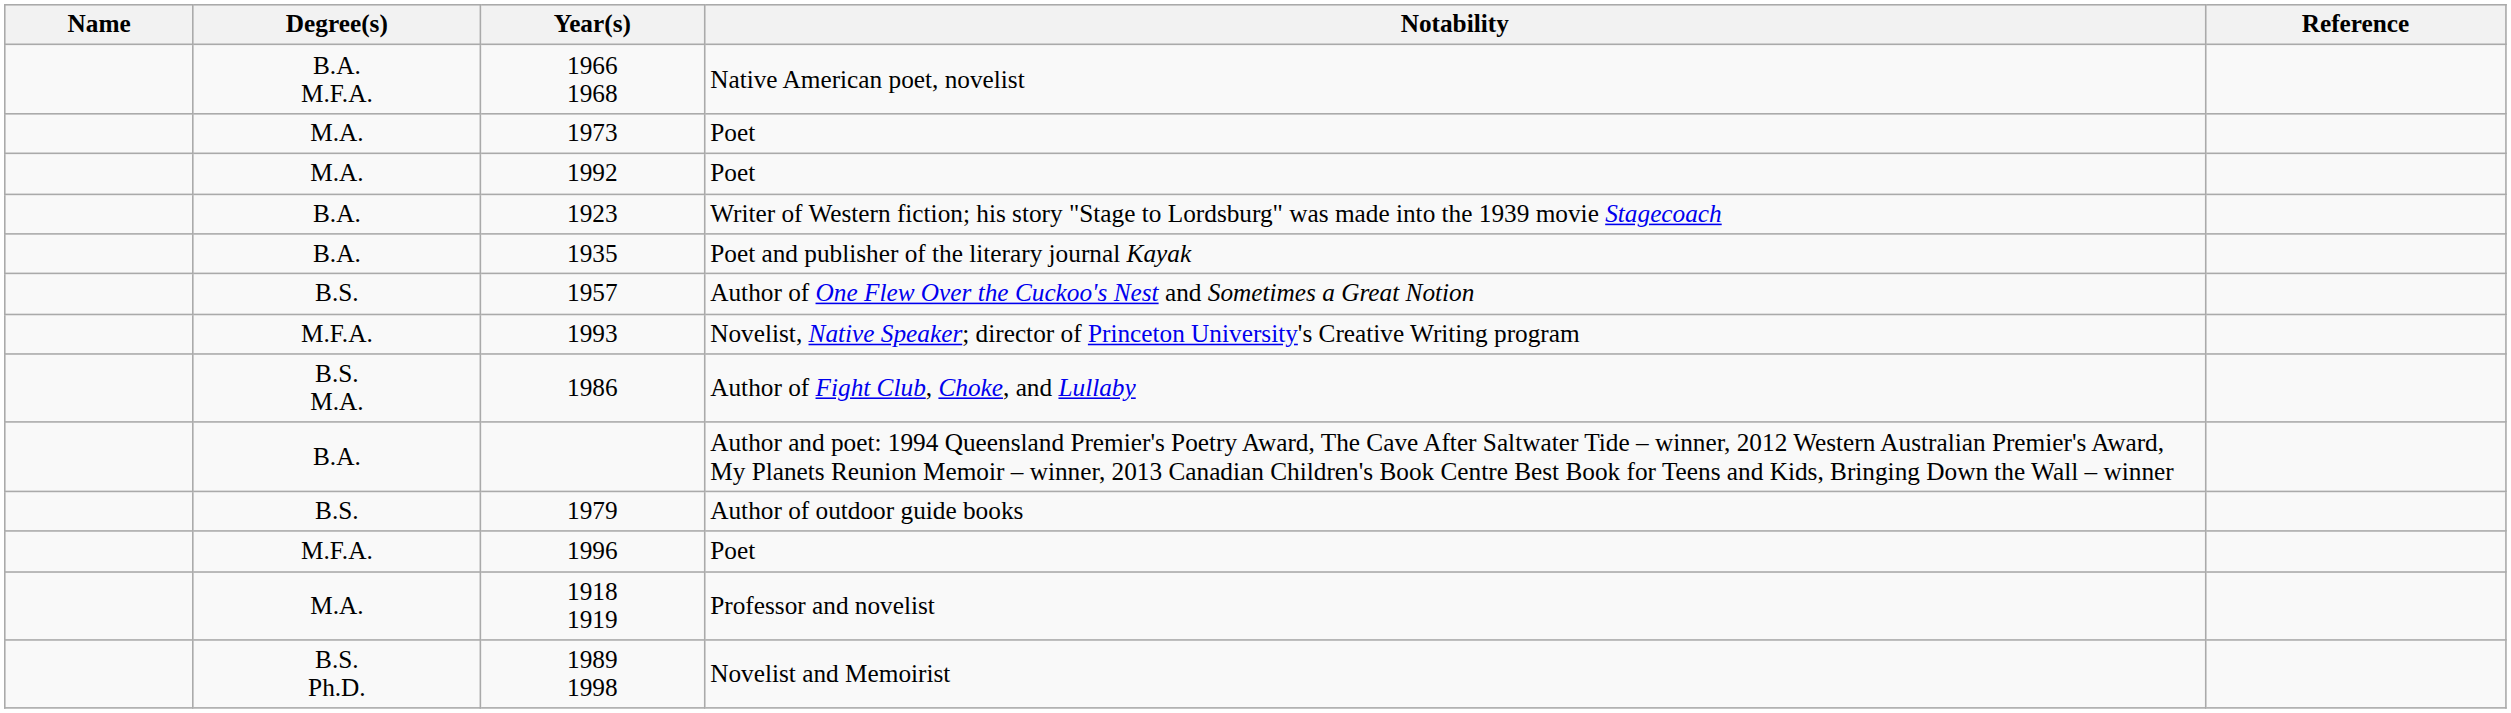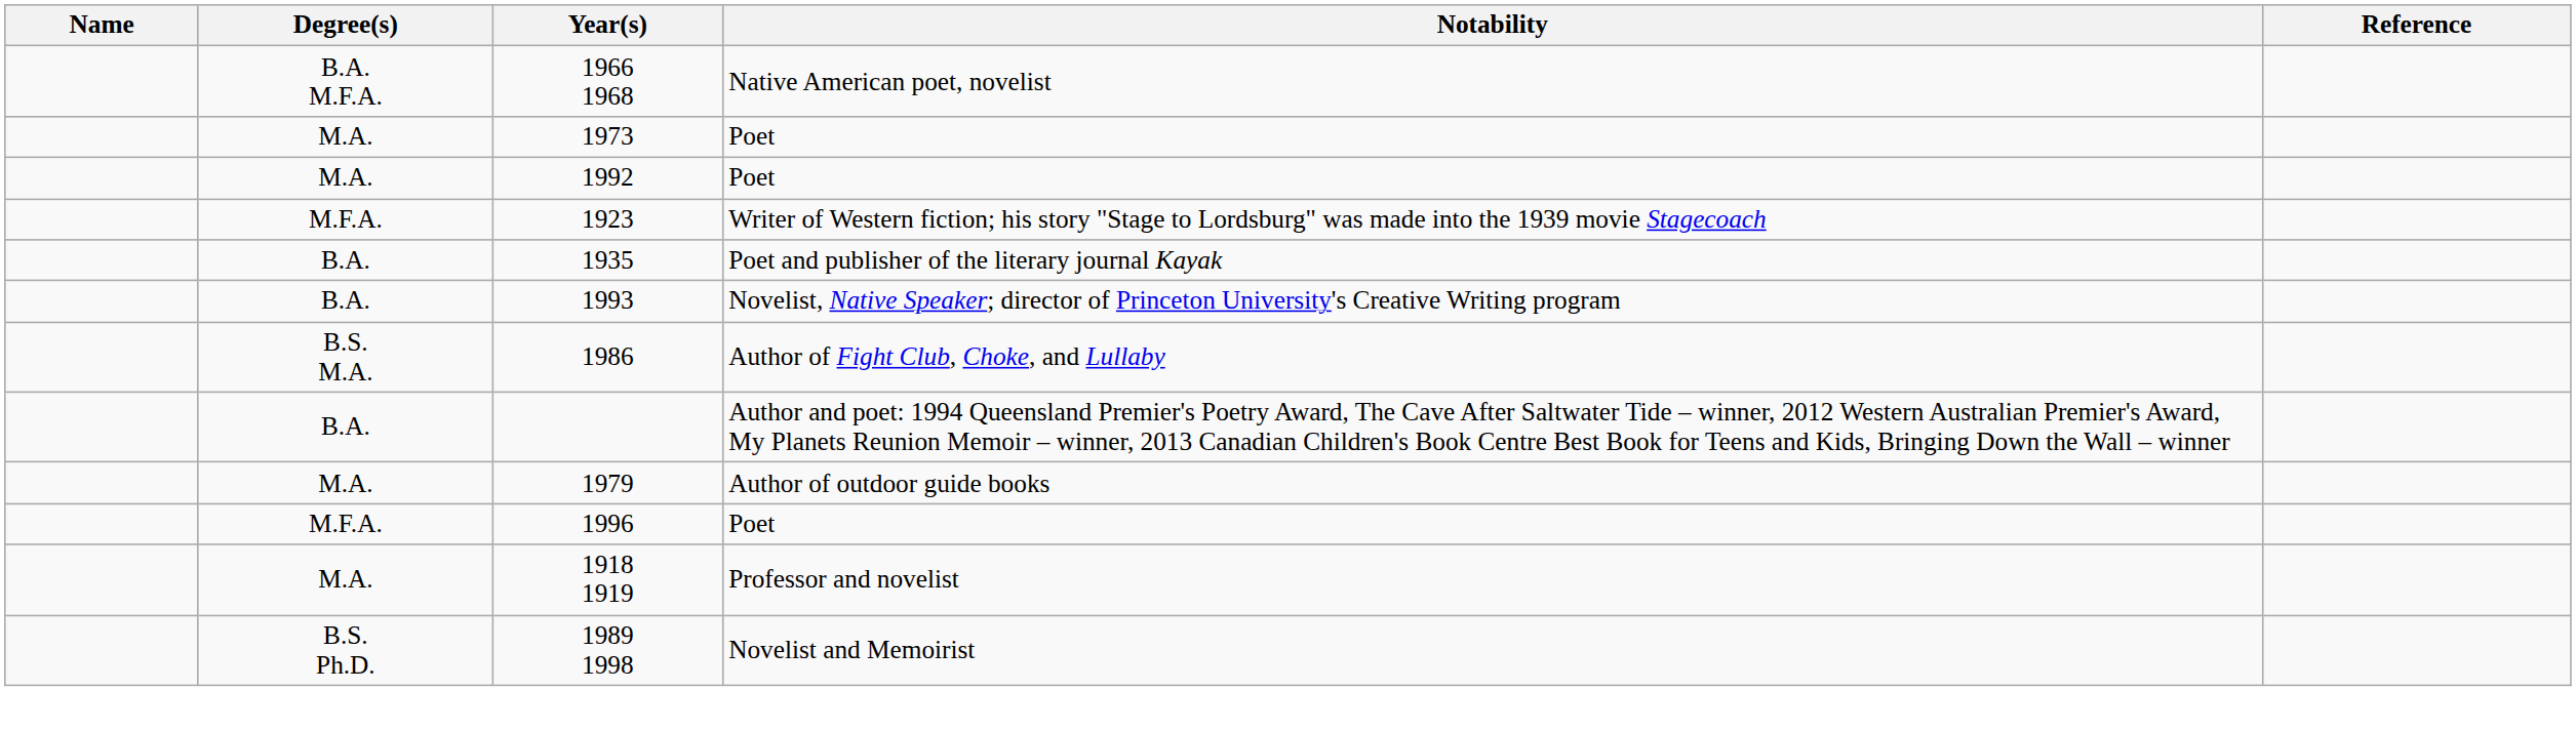1923 | Degree(s): B.A. -> M.F.A.
- row: B.S. | 1957 | Author of One Flew Over the Cuckoo's Nest and Sometimes a Great Notion
1993 | Degree(s): M.F.A. -> B.A.
1979 | Degree(s): B.S. -> M.A.
